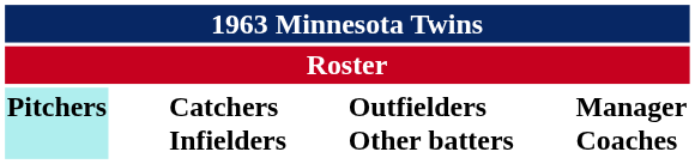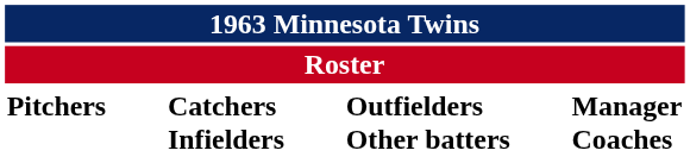Pitchers | column 1: paleturquoise background -> no background
